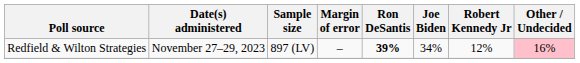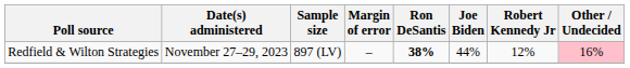Redfield & Wilton Strategies | Ron DeSantis: 39% -> 38%
Redfield & Wilton Strategies | Joe Biden: 34% -> 44%
